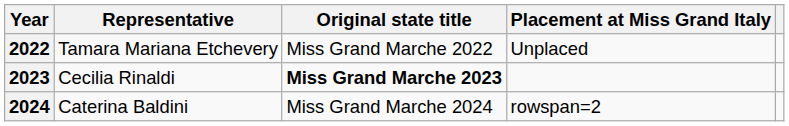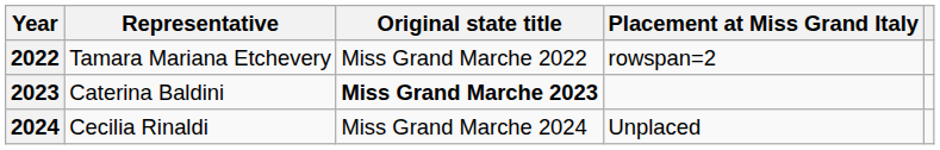2022 | Placement at Miss Grand Italy: Unplaced -> rowspan=2
2023 | Representative: Cecilia Rinaldi -> Caterina Baldini
2024 | Representative: Caterina Baldini -> Cecilia Rinaldi
2024 | Placement at Miss Grand Italy: rowspan=2 -> Unplaced
